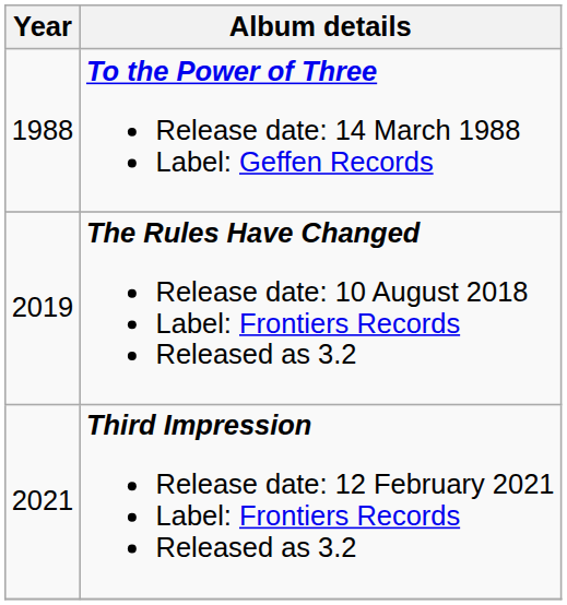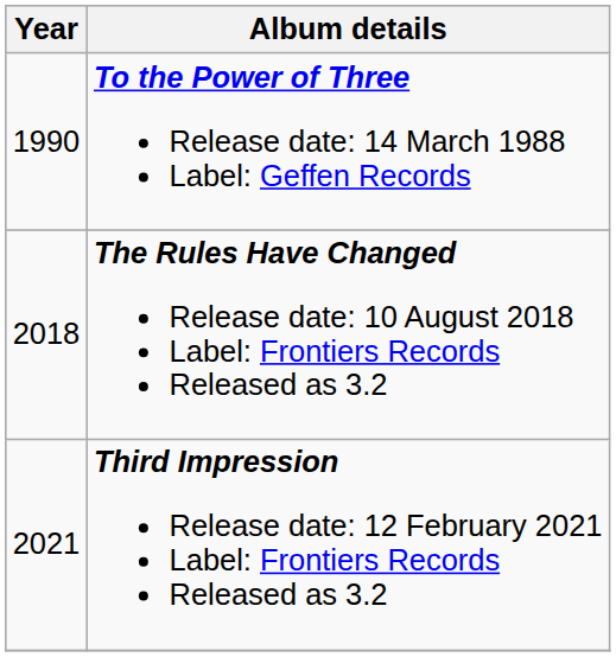row 2 | Year: 1988 -> 1990
row 3 | Year: 2019 -> 2018
